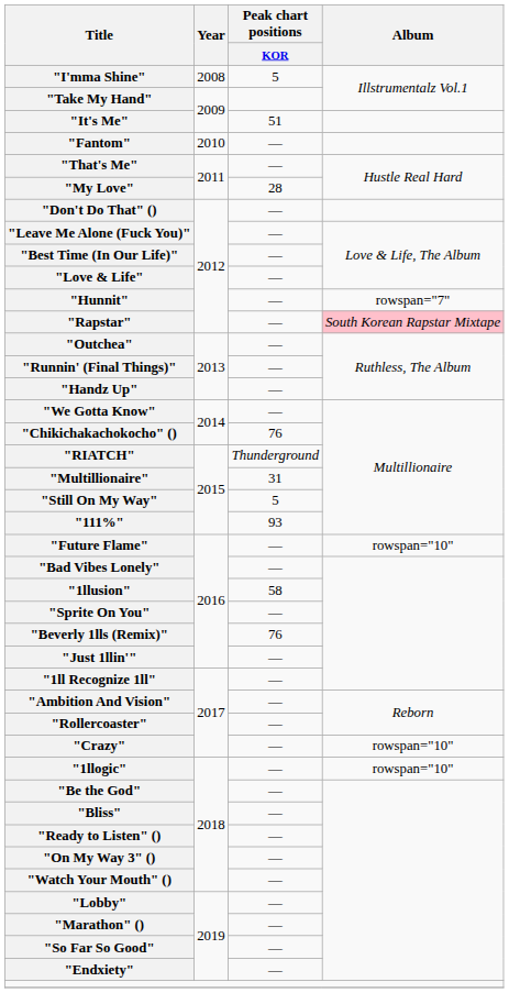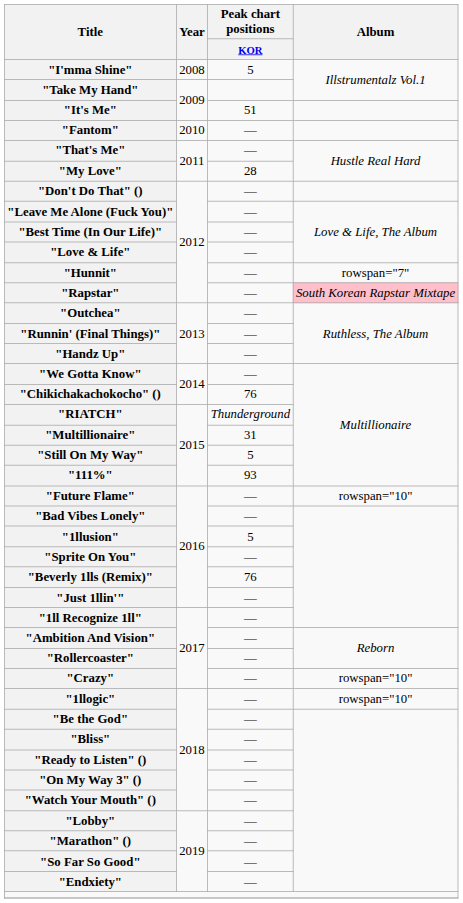"1llusion" | Peak chart positions / KOR: 58 -> 5
